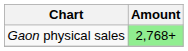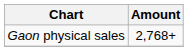Gaon physical sales | Amount: lightgreen background -> no background
